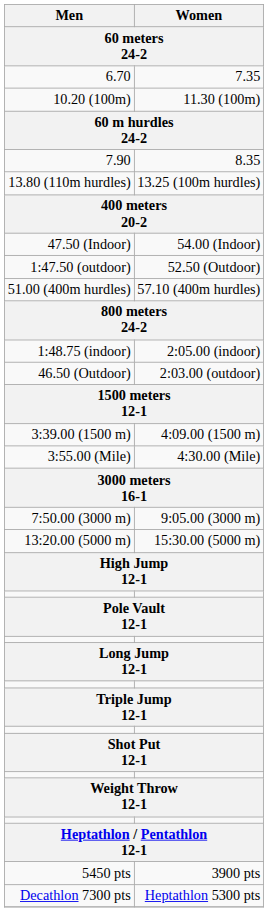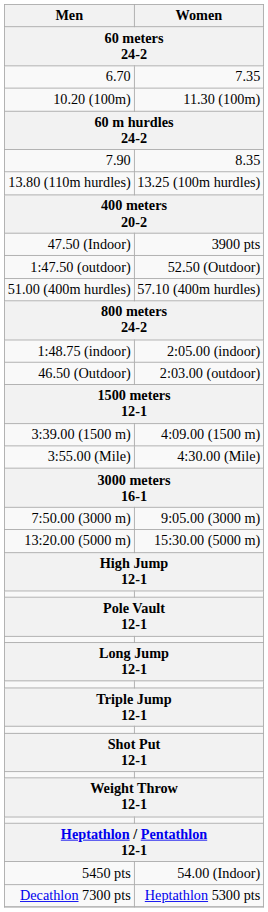row 9 | Women: 54.00 (Indoor) -> 3900 pts
row 34 | Women: 3900 pts -> 54.00 (Indoor)
